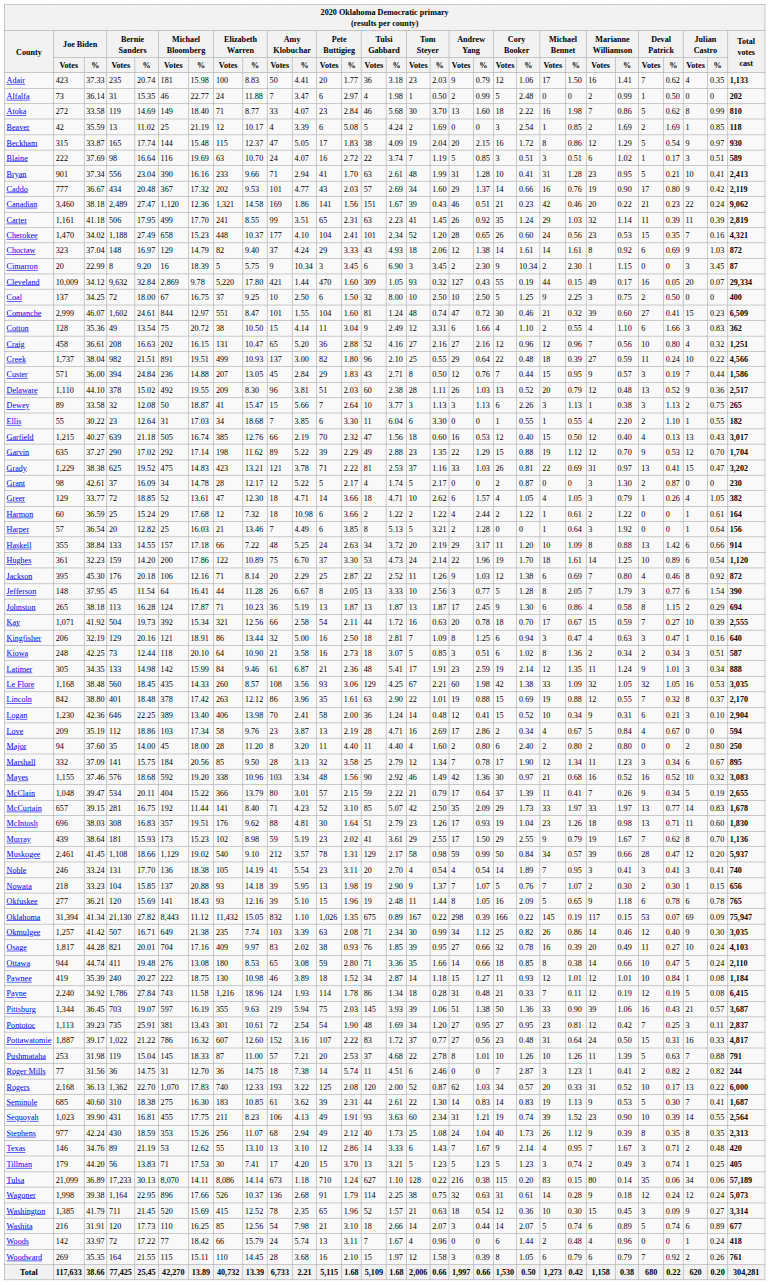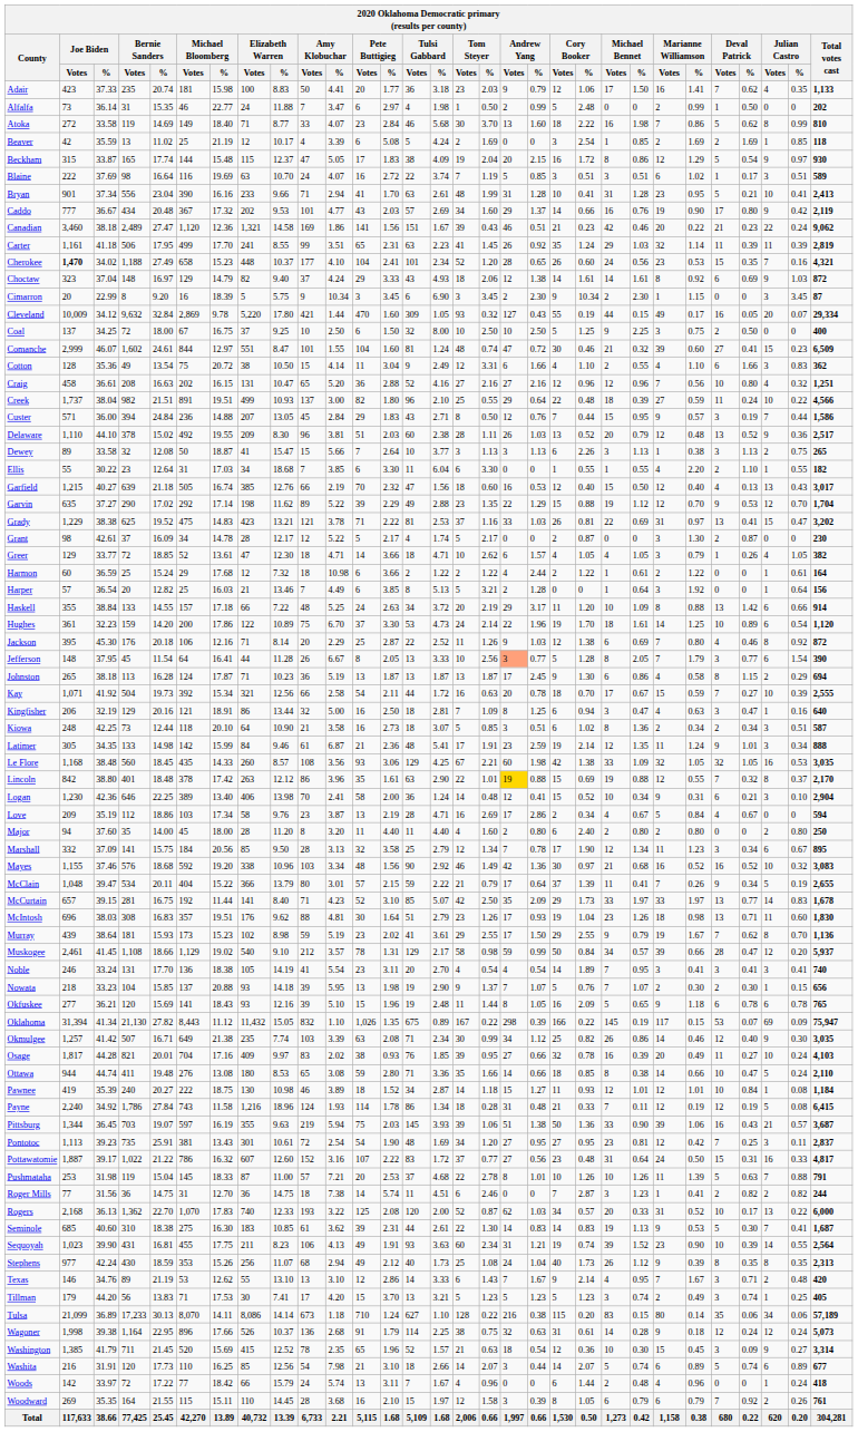Cherokee | Joe Biden / Votes: normal -> bold
Jefferson | Andrew Yang / Votes: no background -> lightsalmon background
Lincoln | Andrew Yang / Votes: no background -> gold background
